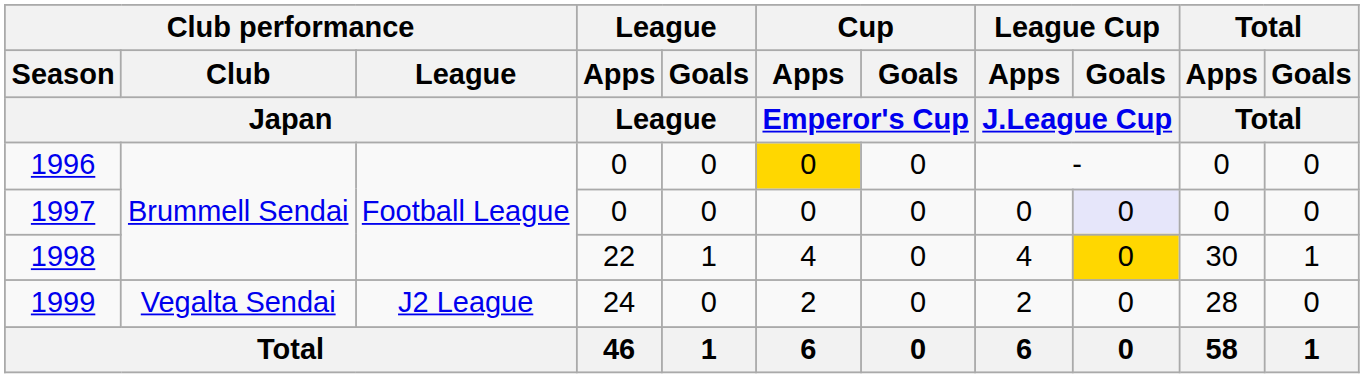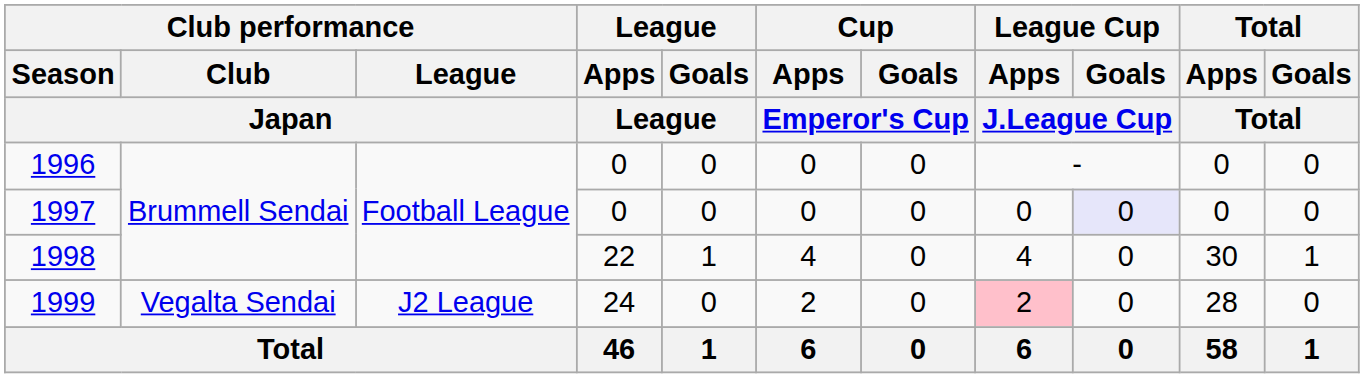1996 | Cup / Apps / Emperor's Cup: gold background -> no background
1998 | League Cup / Goals / J.League Cup: gold background -> no background
1999 | League Cup / Apps / J.League Cup: no background -> pink background
